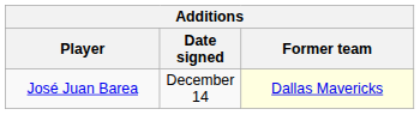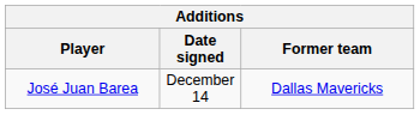José Juan Barea | Former team: lightyellow background -> no background
